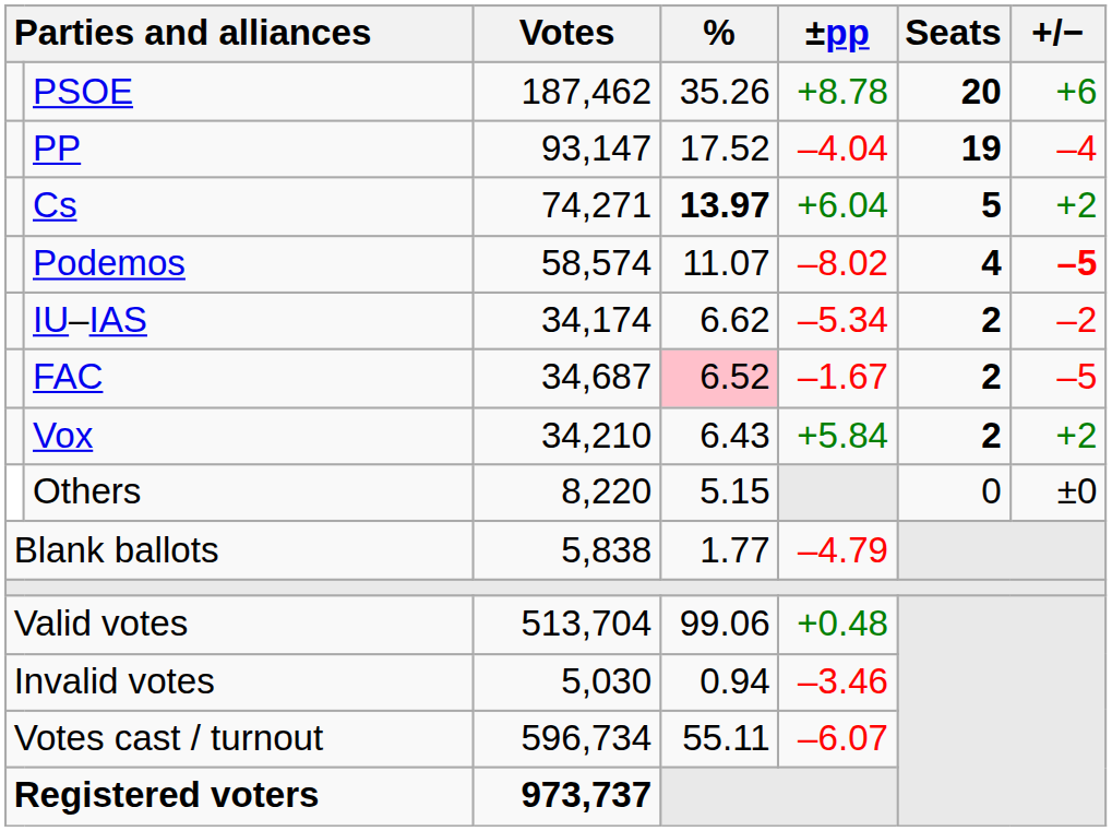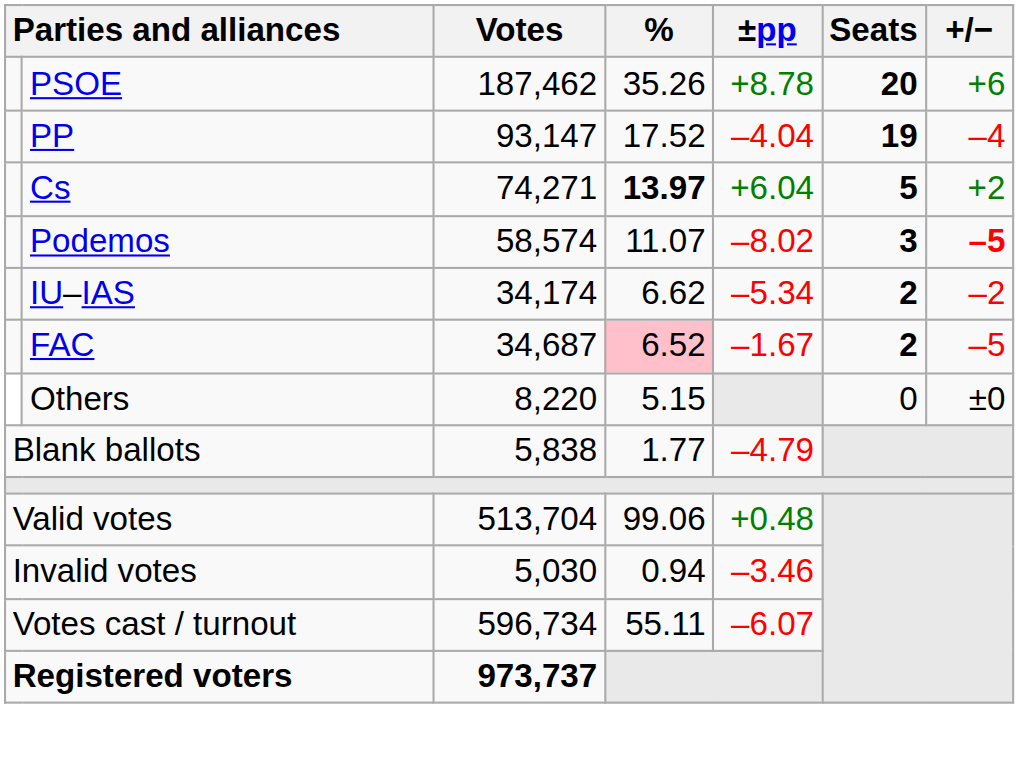Podemos | Seats: 4 -> 3
- row: Vox | 34,210 | 6.43 | +5.84 | 2 | +2
